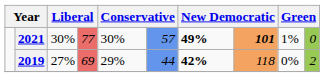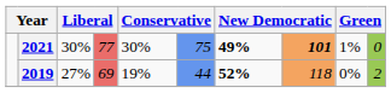2021 | column 6: 57 -> 75
2019 | column 5: 29% -> 19%
2019 | column 7: 42% -> 52%
